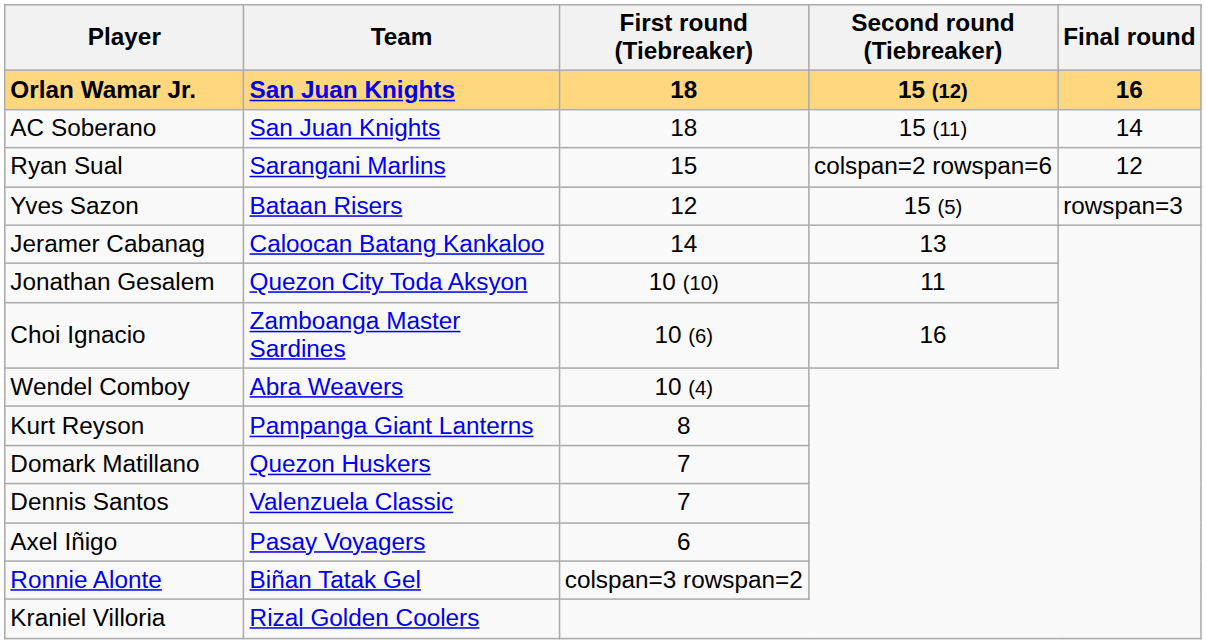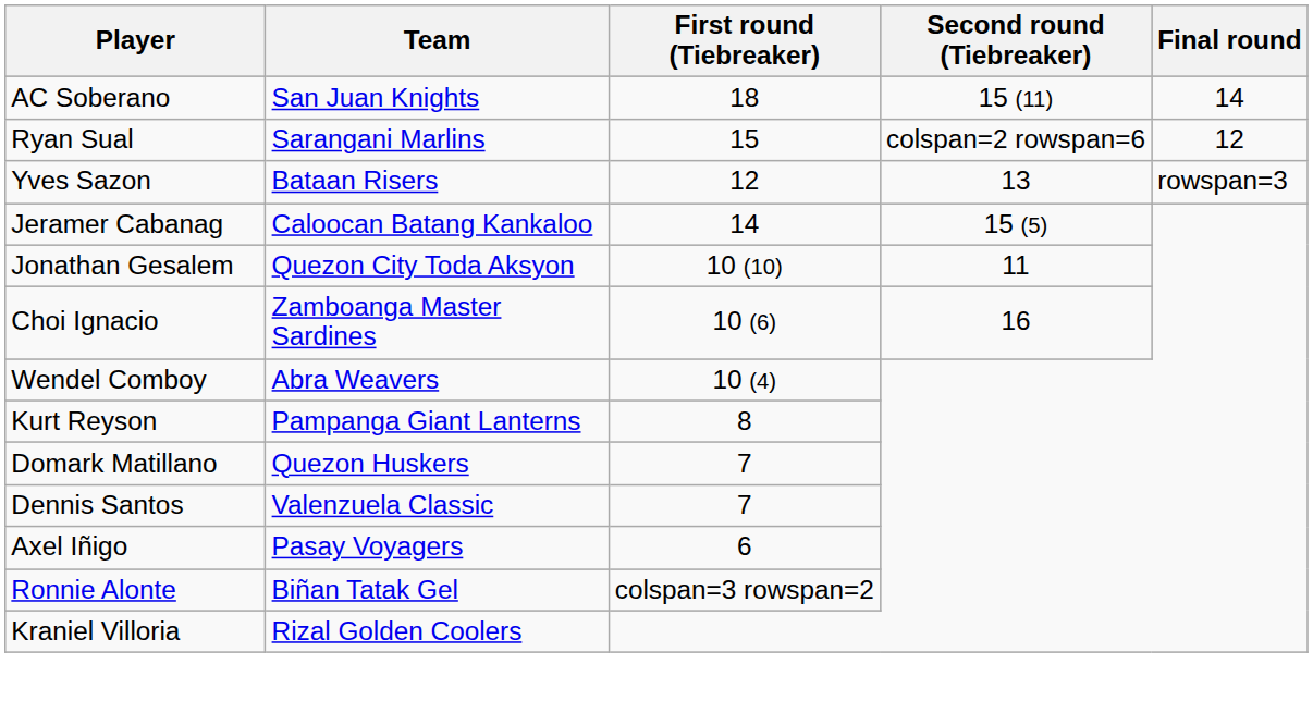- row: Orlan Wamar Jr. | San Juan Knights | 18 | 15 (12) | 16
Yves Sazon | Second round (Tiebreaker): 15 (5) -> 13
Jeramer Cabanag | Second round (Tiebreaker): 13 -> 15 (5)
